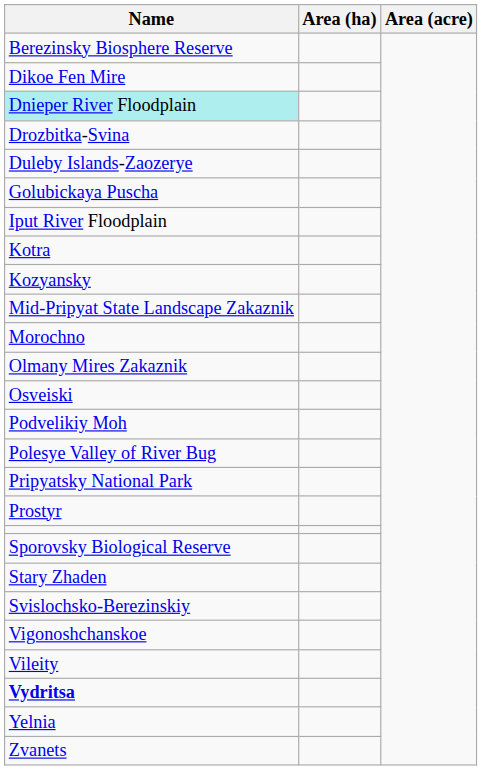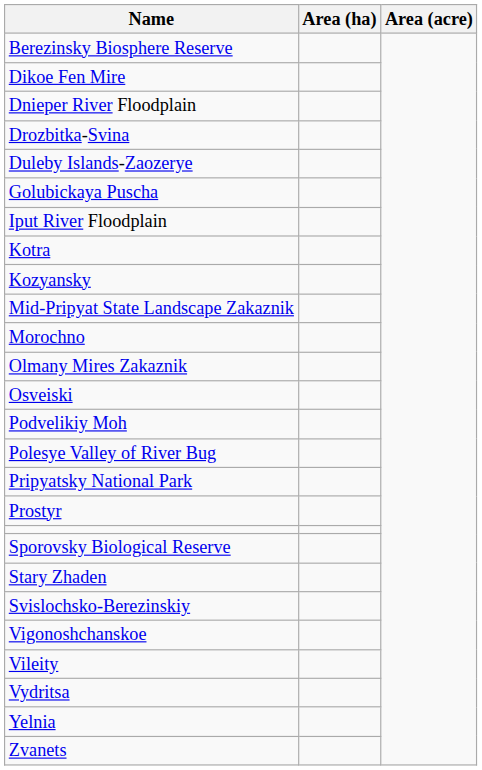Dnieper River Floodplain | Name: paleturquoise background -> no background
Vydritsa | Name: bold -> normal
